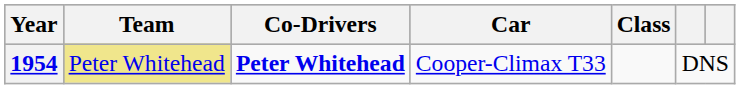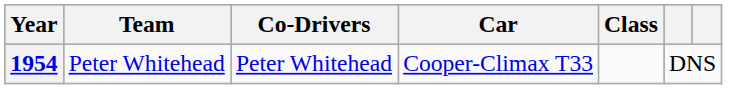1954 | Team: khaki background -> no background
1954 | Co-Drivers: bold -> normal
